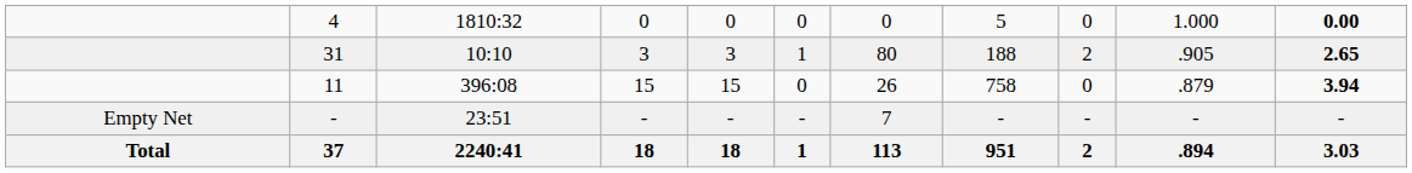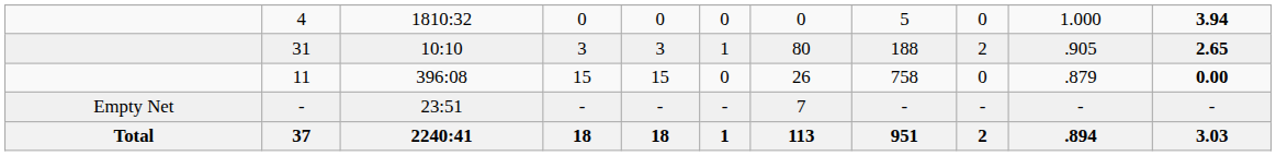4 | column 11: 0.00 -> 3.94
11 | column 11: 3.94 -> 0.00
